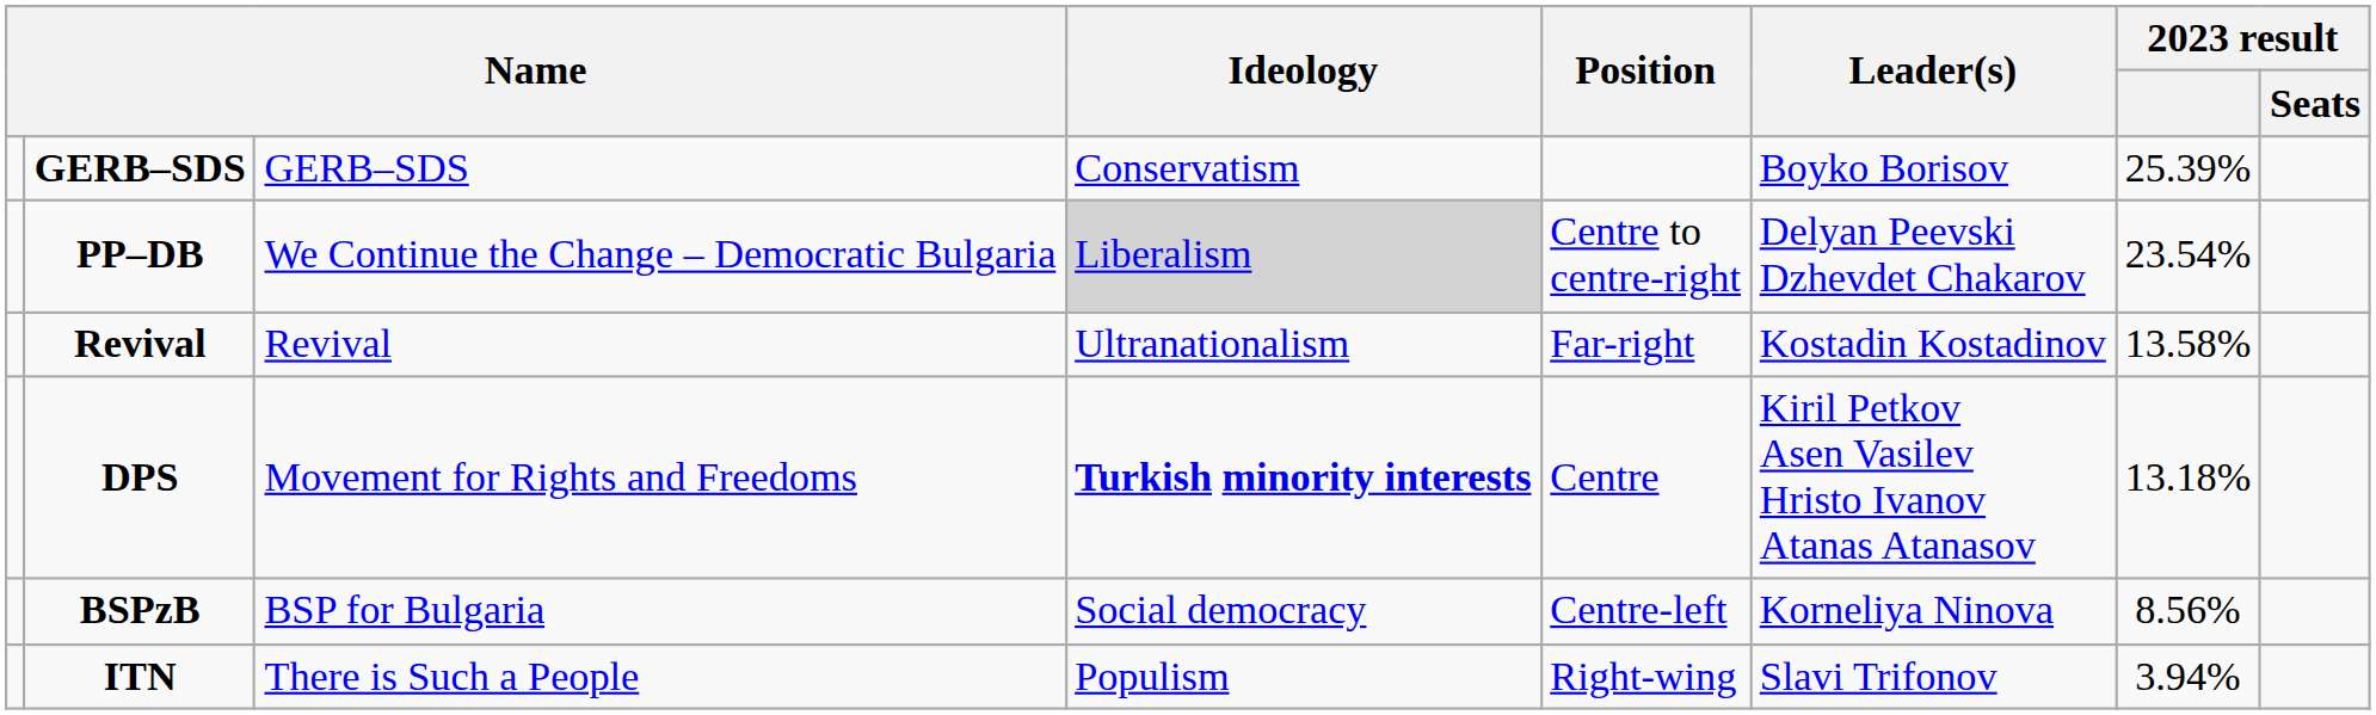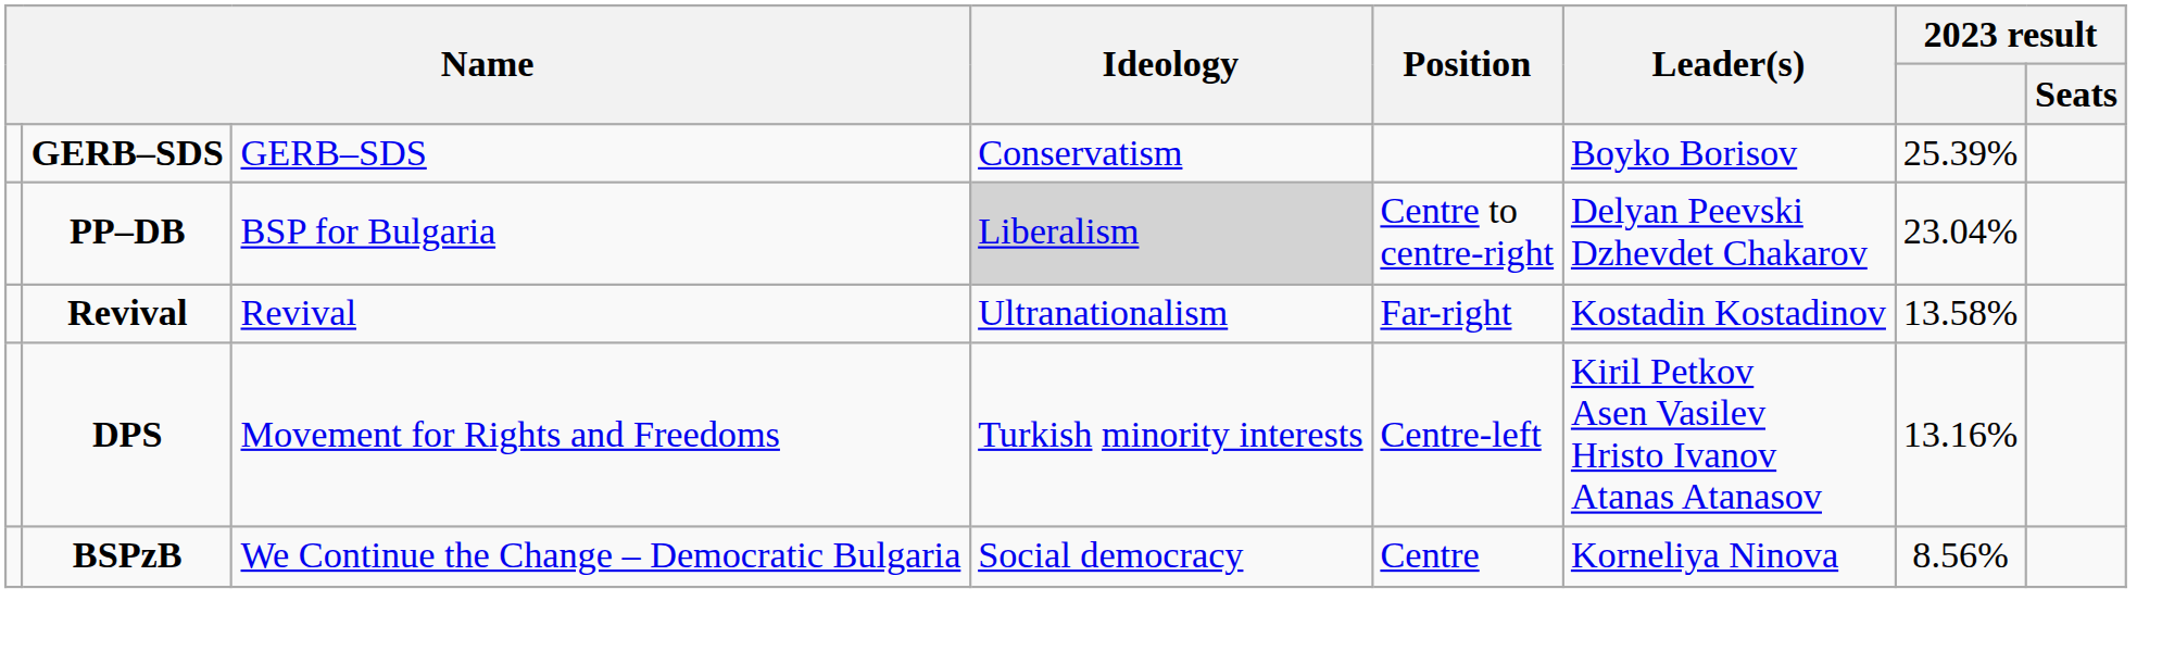PP–DB | column 3: We Continue the Change – Democratic Bulgaria -> BSP for Bulgaria
PP–DB | 2023 result: 23.54% -> 23.04%
DPS | Ideology: bold -> normal
DPS | Position: Centre -> Centre-left
DPS | 2023 result: 13.18% -> 13.16%
BSPzB | column 3: BSP for Bulgaria -> We Continue the Change – Democratic Bulgaria
BSPzB | Position: Centre-left -> Centre
- row: ITN | There is Such a People | Populism | Right-wing | Slavi Trifonov | 3.94%
